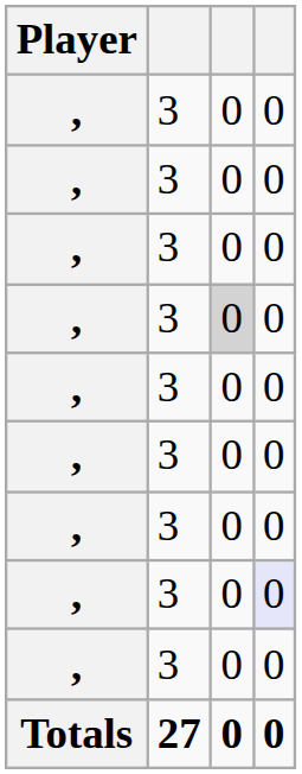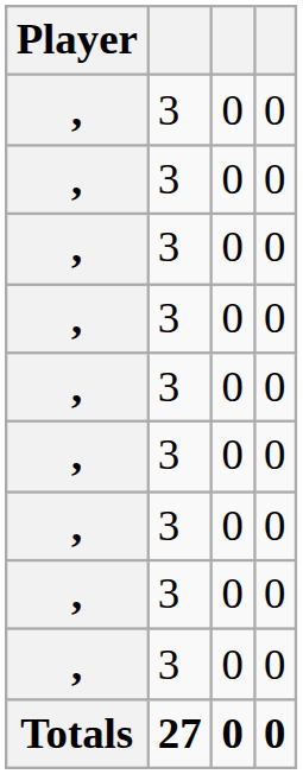row 5 | column 3: lightgrey background -> no background
row 9 | column 4: lavender background -> no background
